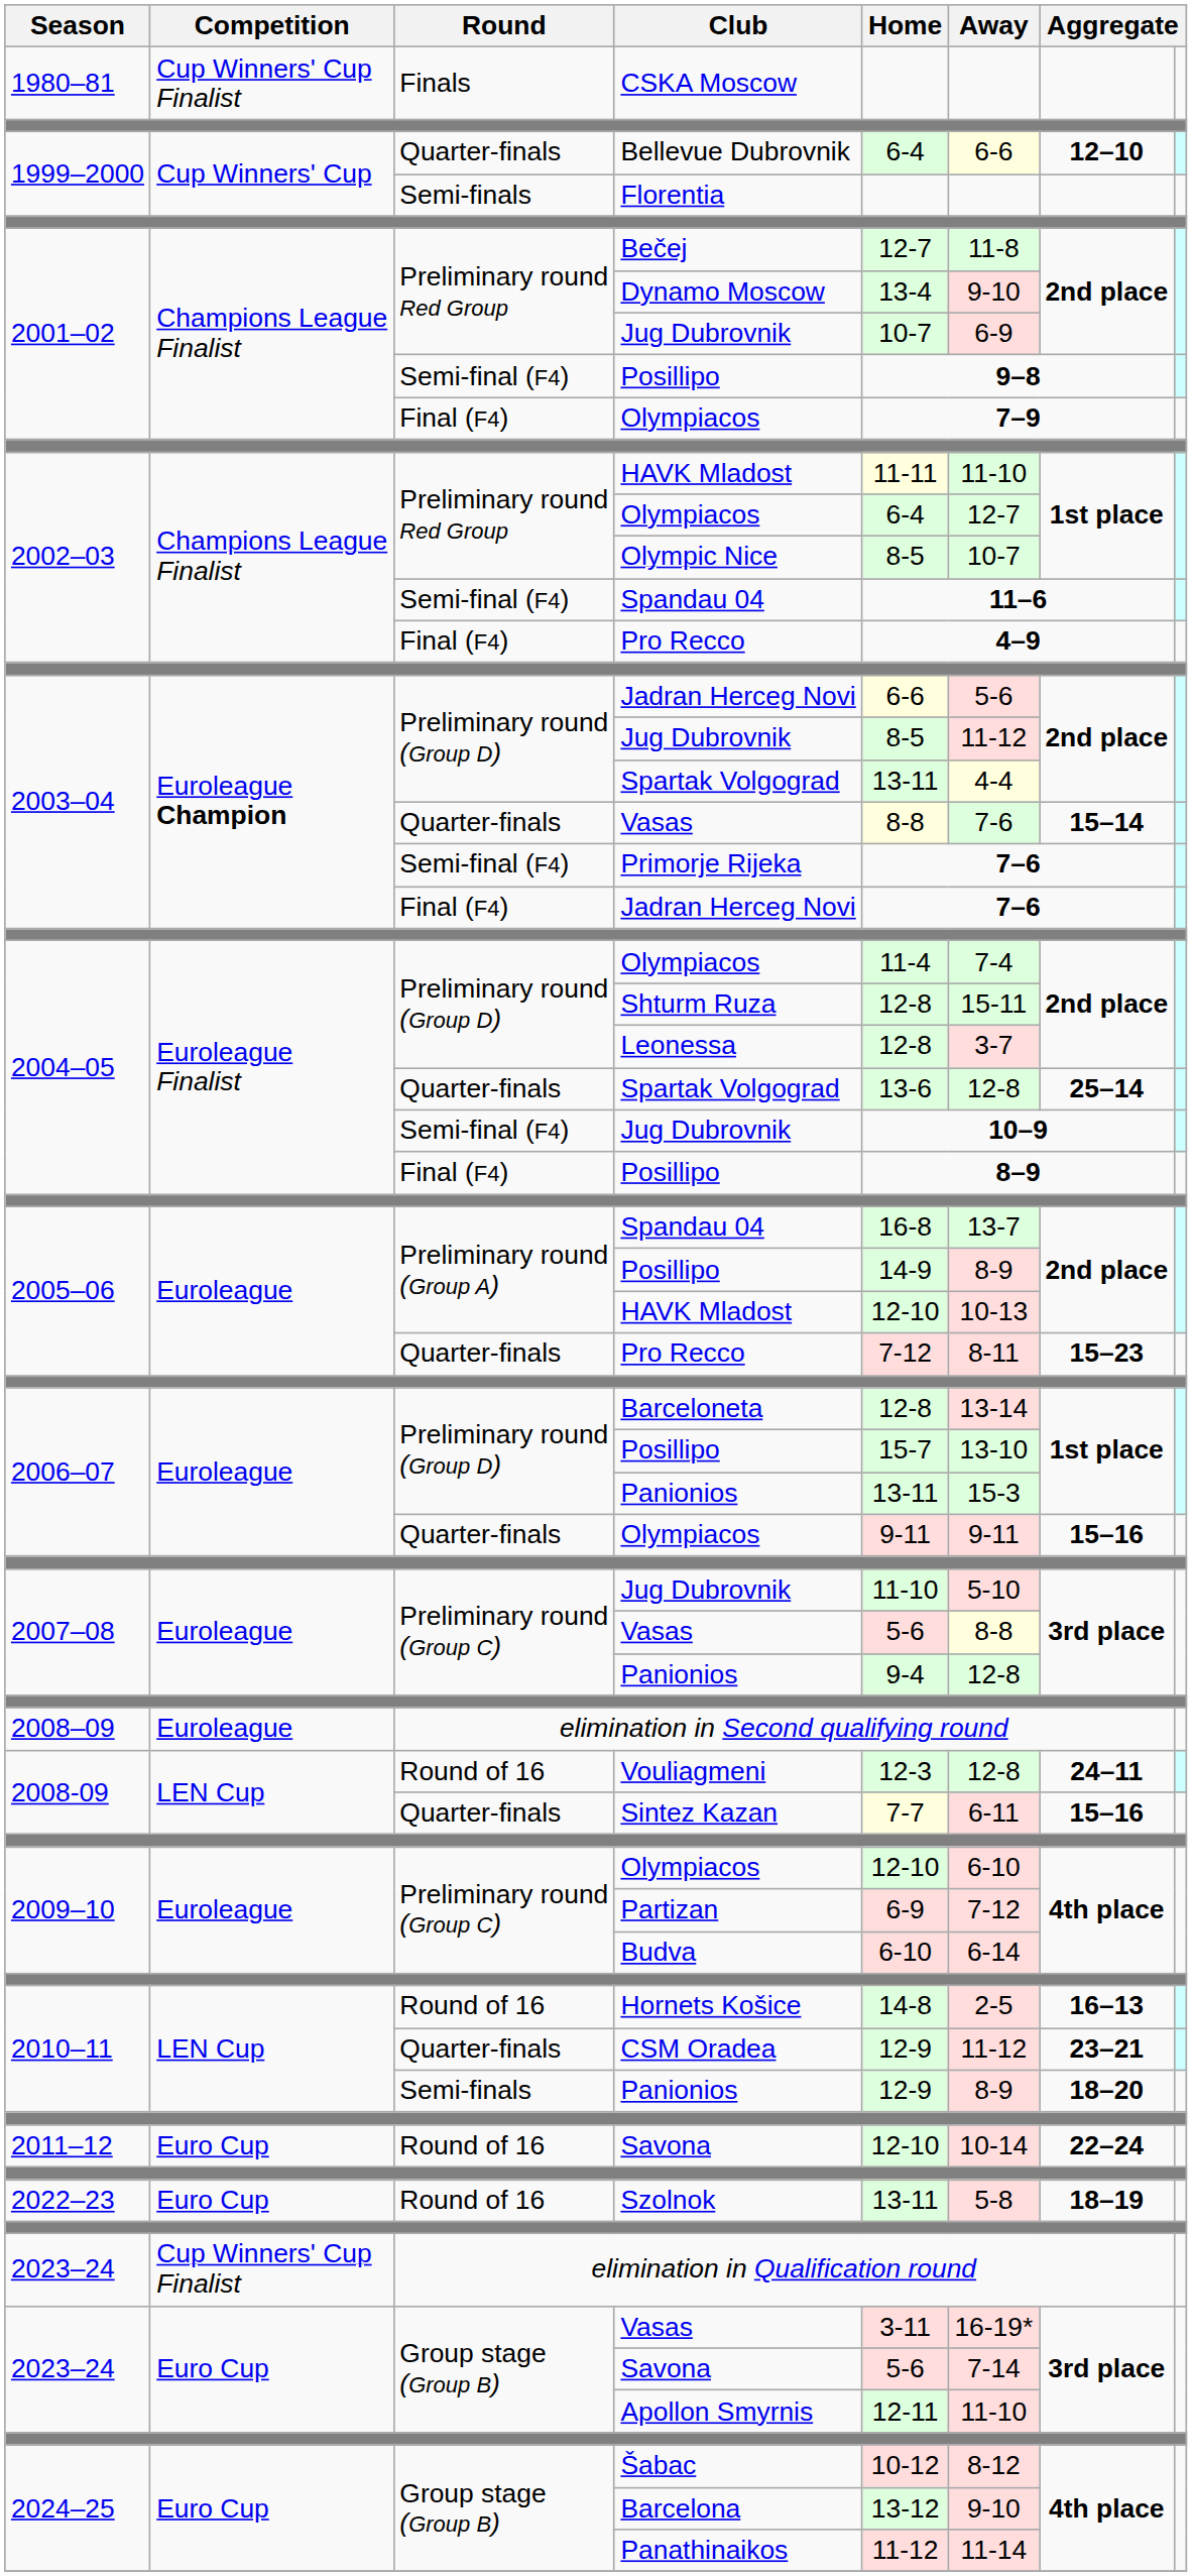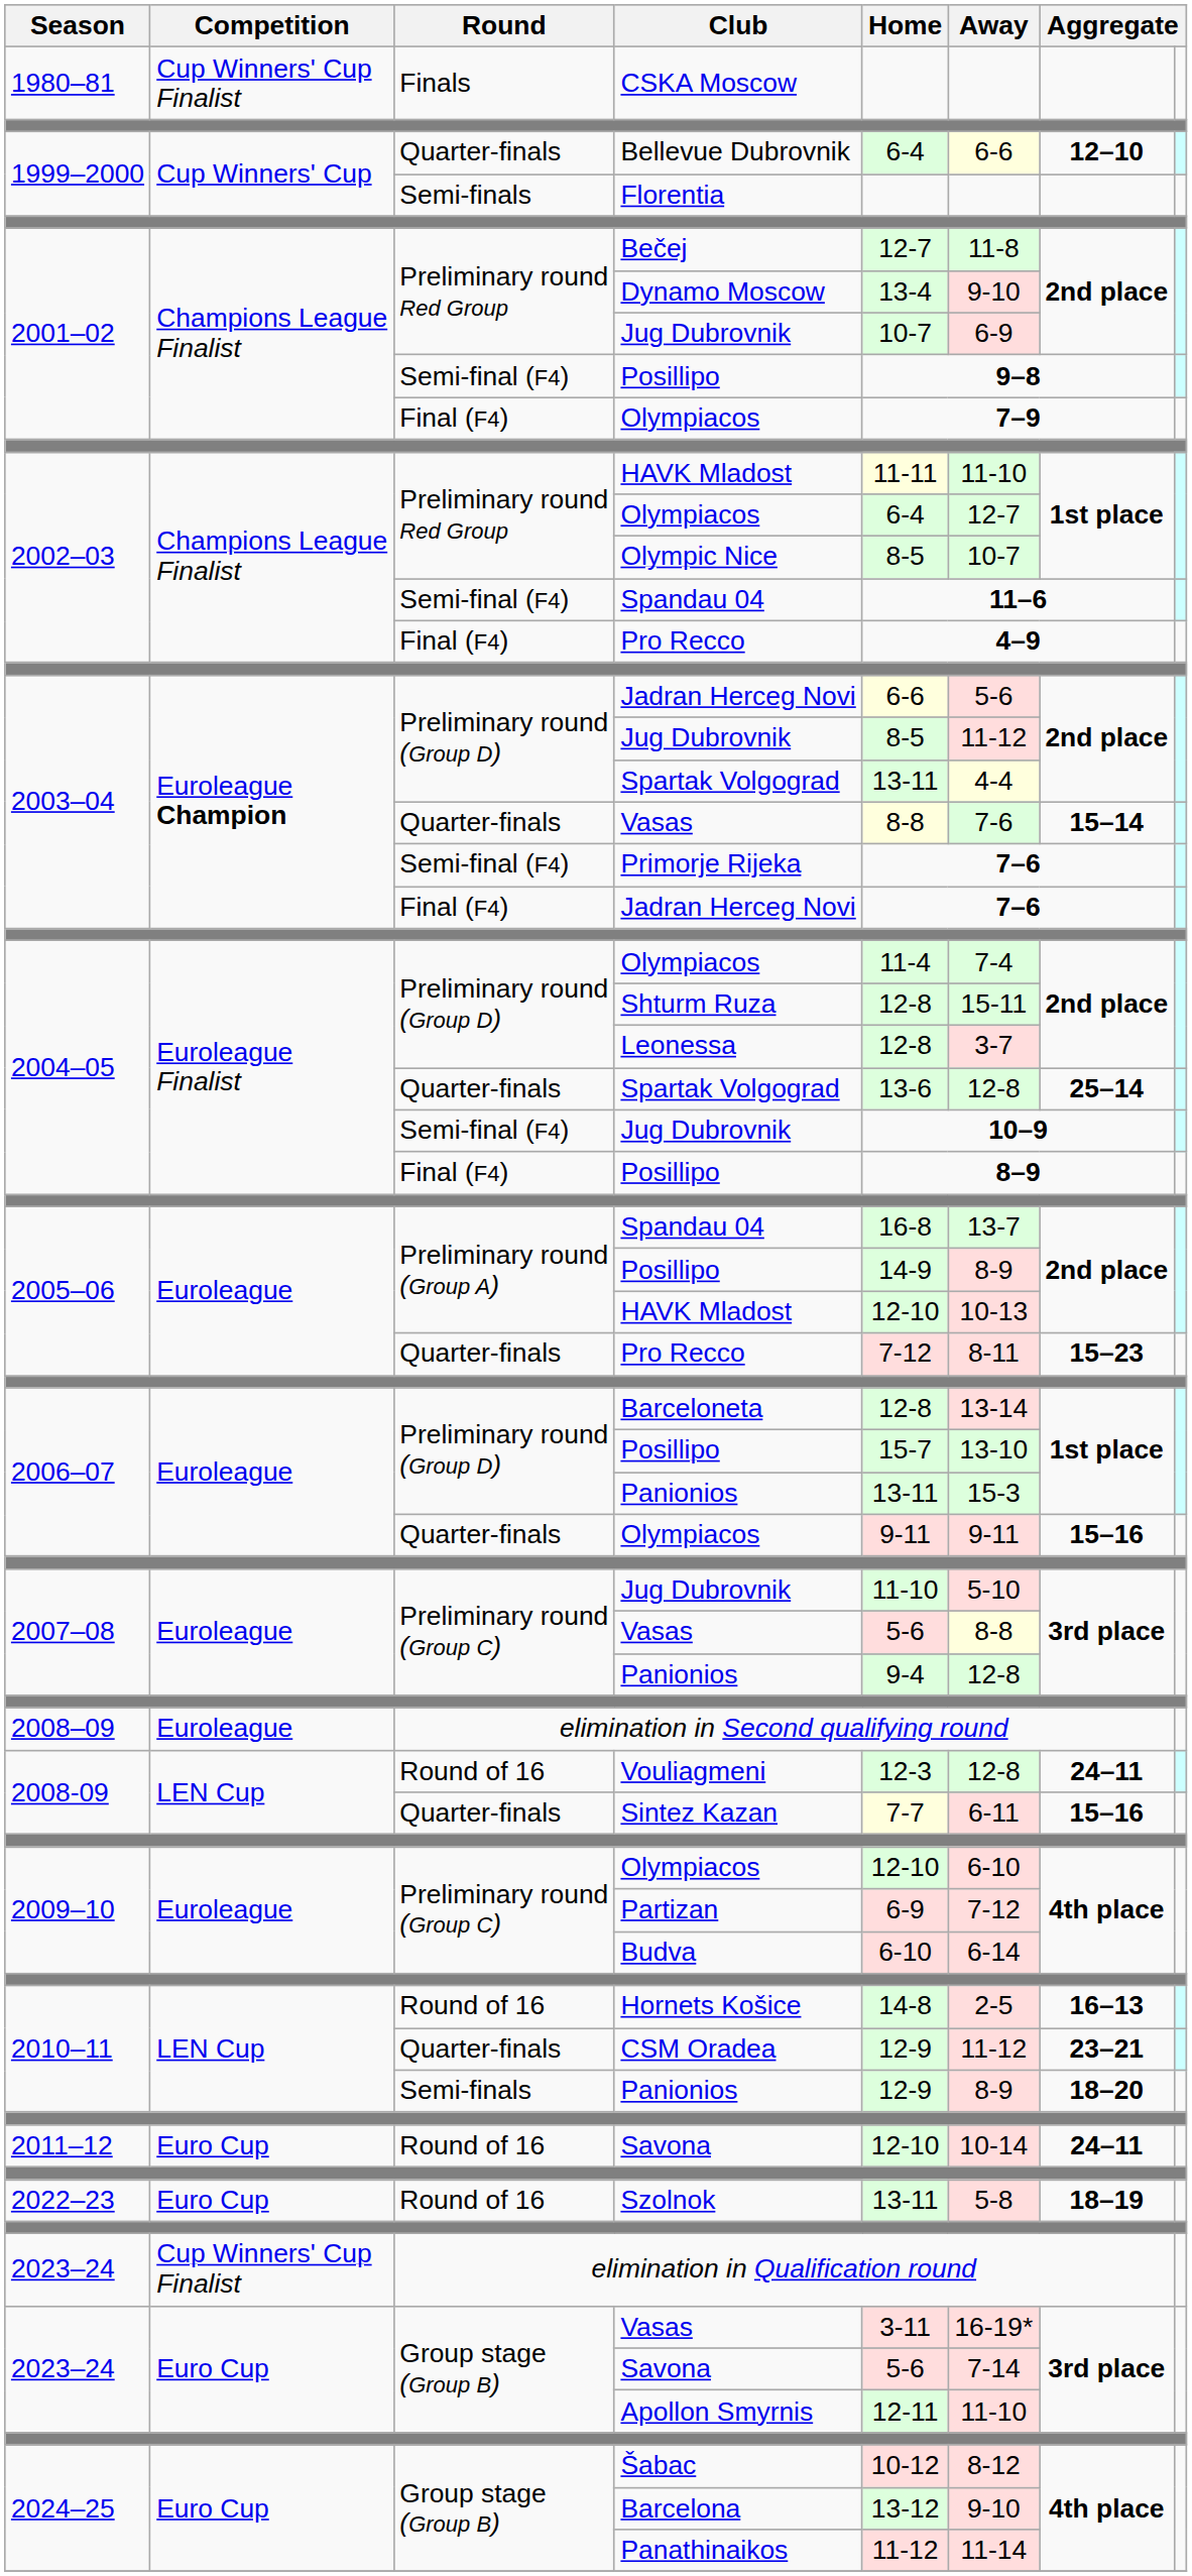Round of 16 / Savona | column 7: 22–24 -> 24–11
